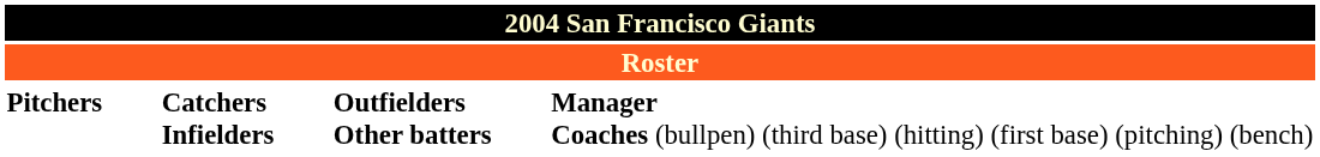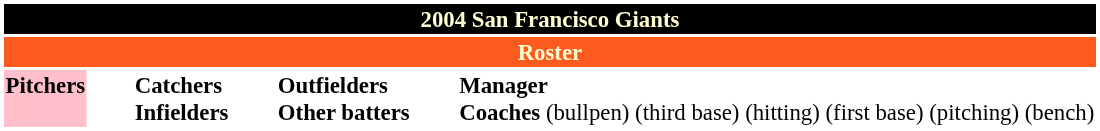Pitchers | column 1: no background -> pink background
